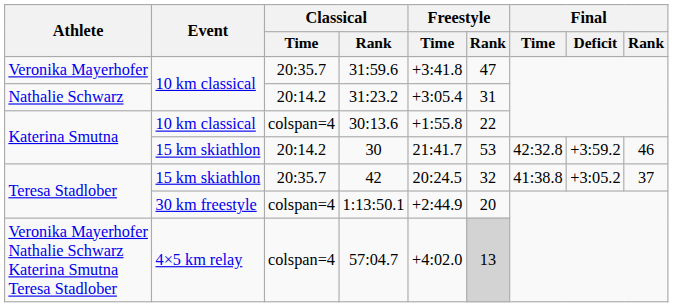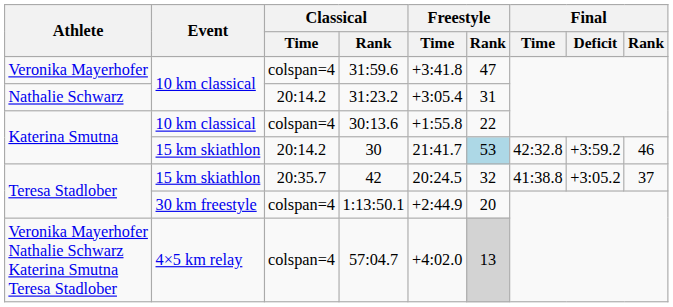31:59.6 | Classical / Time: 20:35.7 -> colspan=4
30 | Freestyle / Rank: no background -> lightblue background
